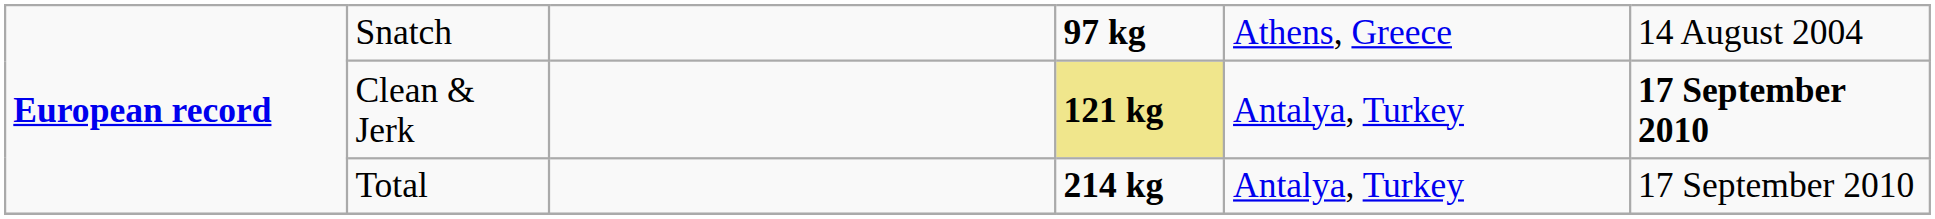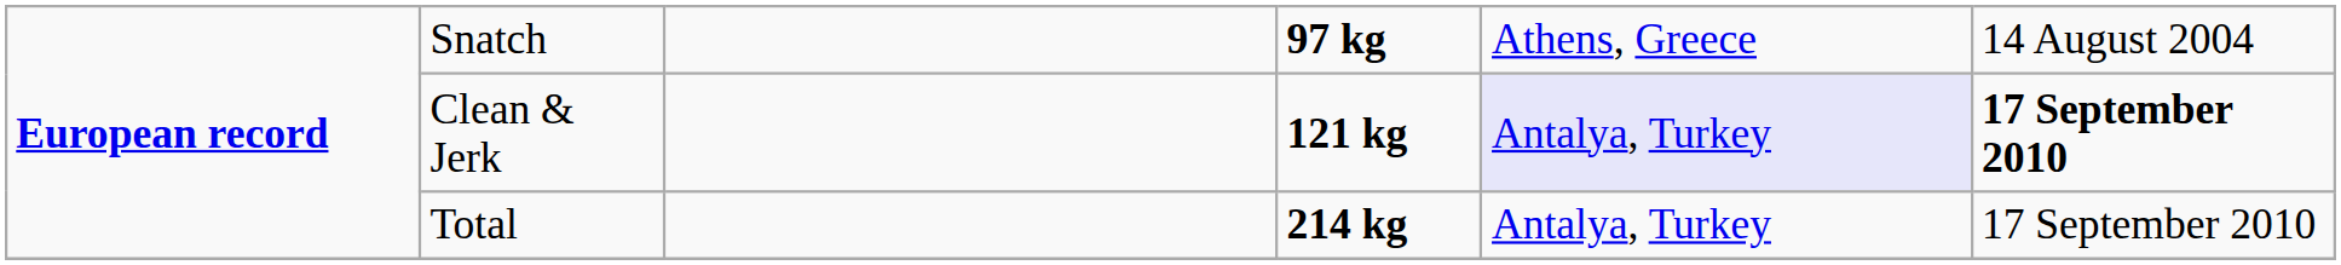Clean & Jerk | column 4: khaki background -> no background
Clean & Jerk | column 5: no background -> lavender background
